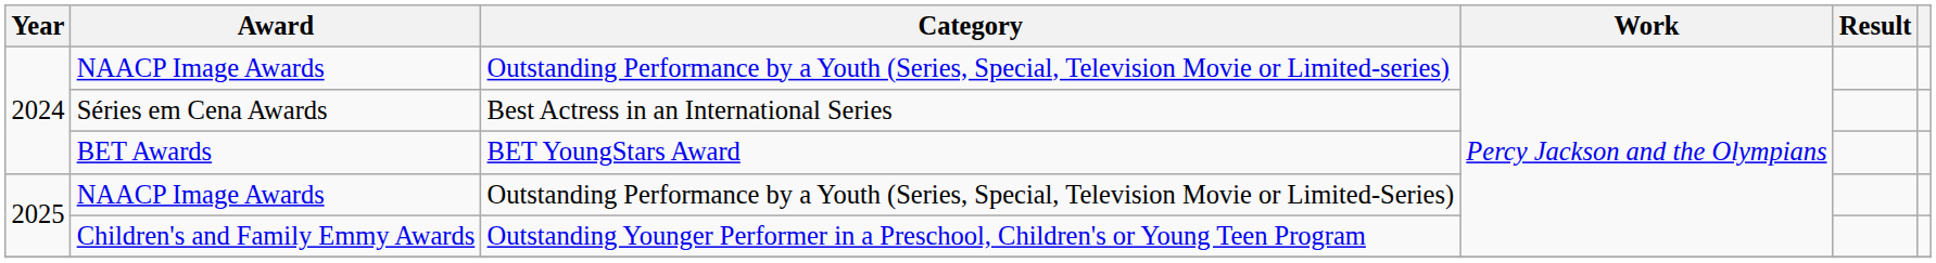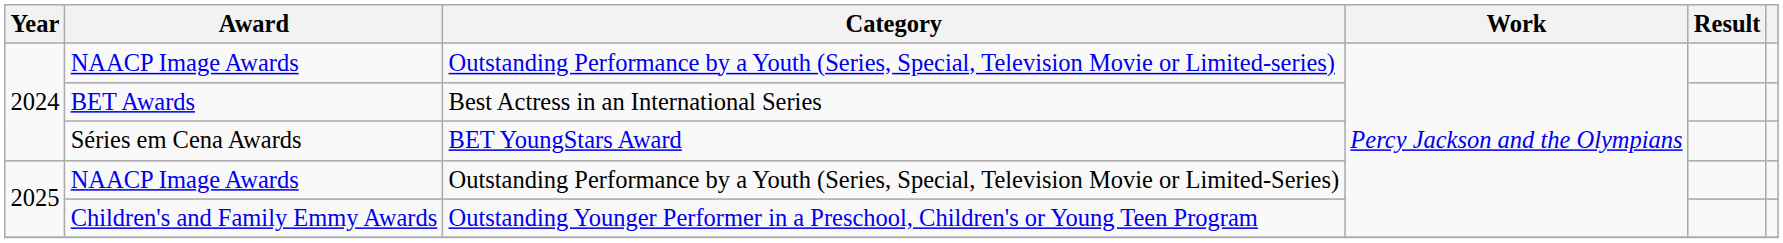Best Actress in an International Series | Award: Séries em Cena Awards -> BET Awards
BET YoungStars Award | Award: BET Awards -> Séries em Cena Awards
